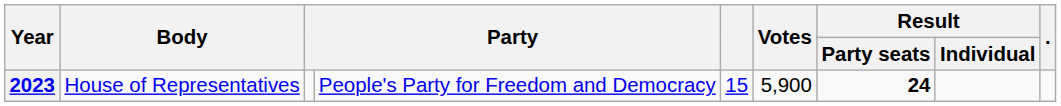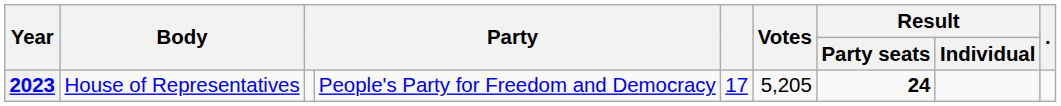2023 | column 5: 15 -> 17
2023 | Votes: 5,900 -> 5,205
